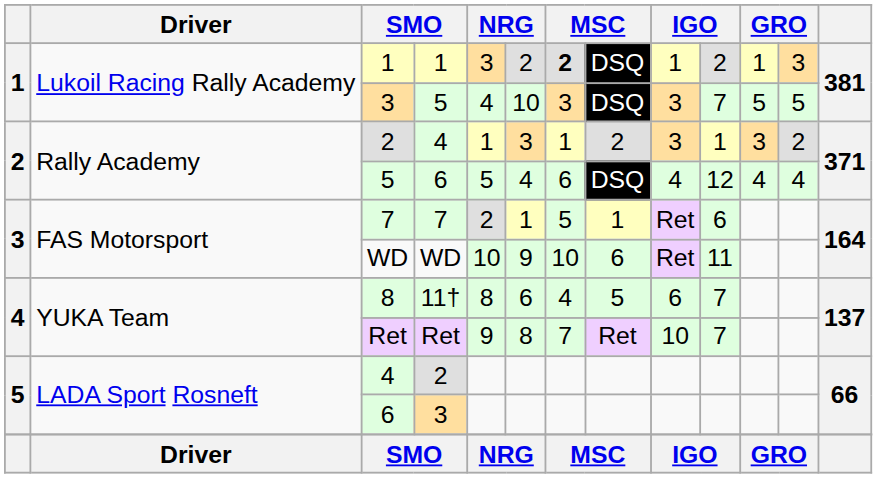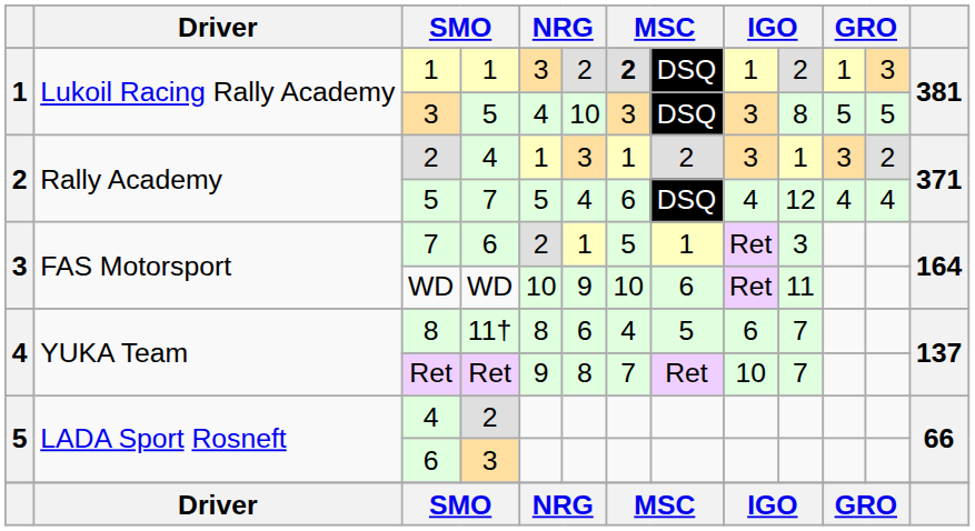row 3 | column 10: 7 -> 8
row 5 | column 4: 6 -> 7
row 6 | column 4: 7 -> 6
row 6 | column 10: 6 -> 3
